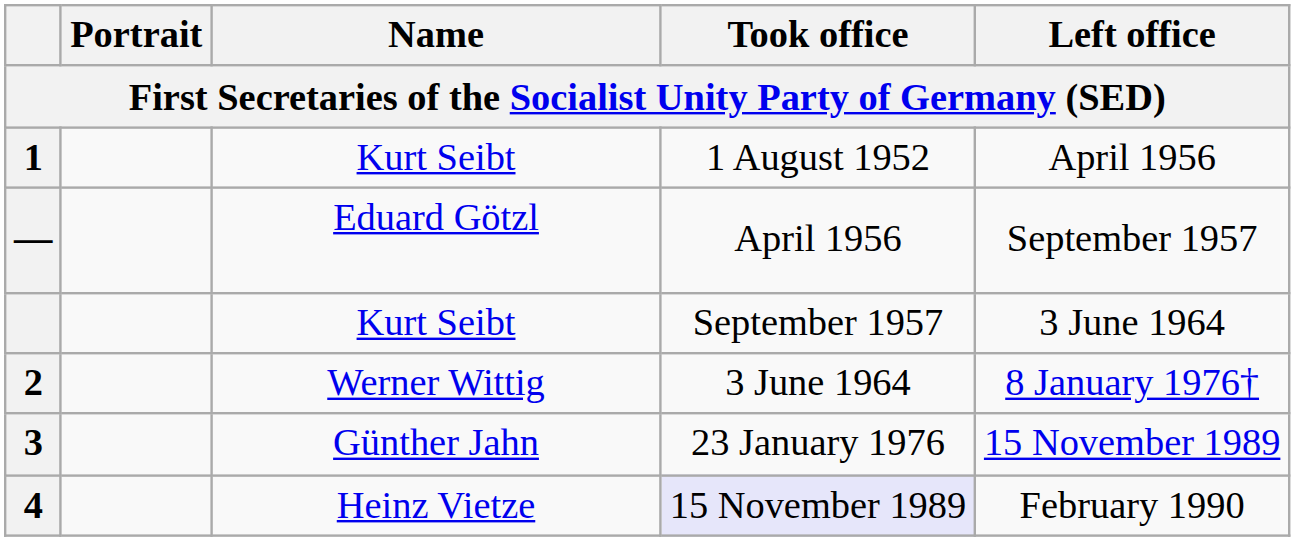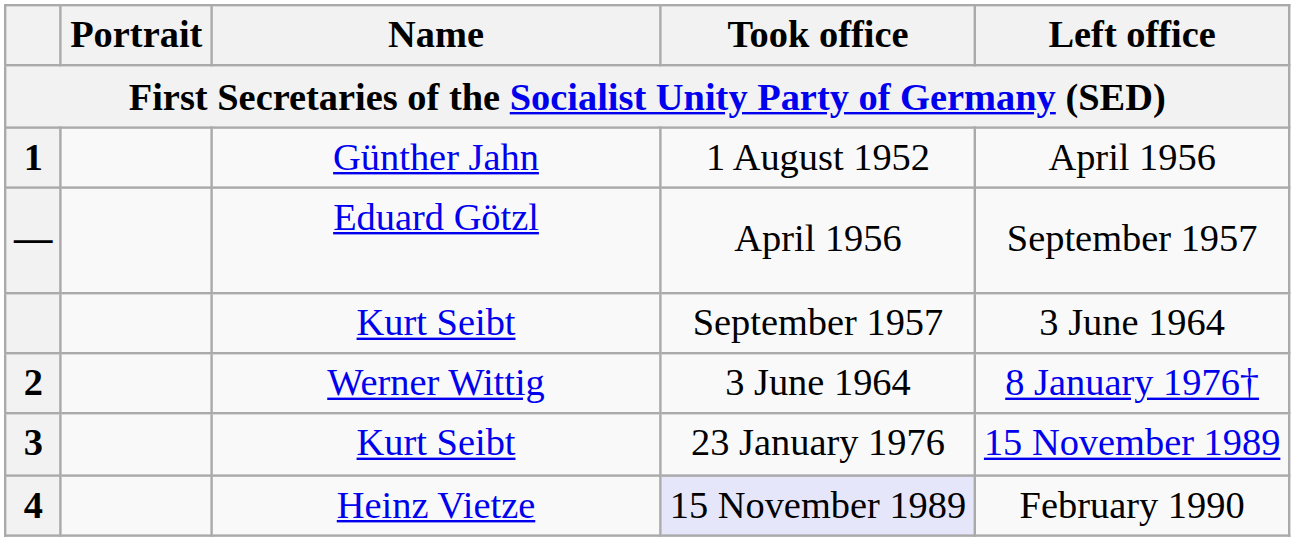1 | Name: Kurt Seibt -> Günther Jahn
3 | Name: Günther Jahn -> Kurt Seibt
